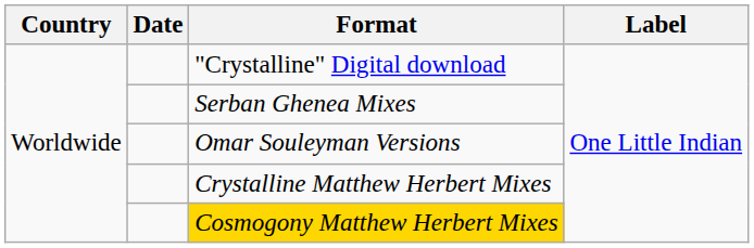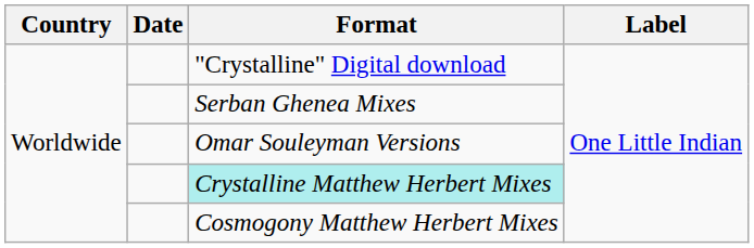Crystalline Matthew Herbert Mixes | Format: no background -> paleturquoise background
Cosmogony Matthew Herbert Mixes | Format: gold background -> no background
